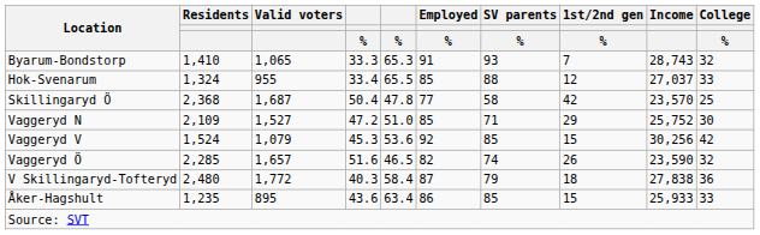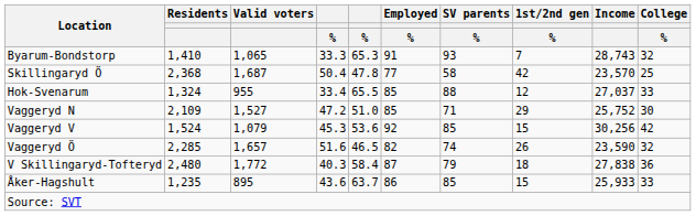rows swapped: Hok-Svenarum <-> Skillingaryd Ö
Åker-Hagshult | column 5: 63.4 -> 63.7
